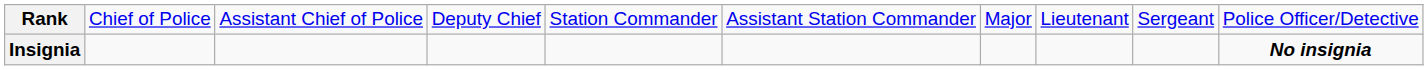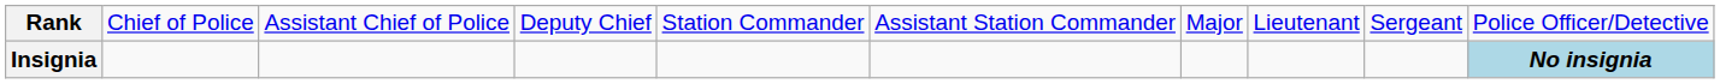Insignia | column 10: no background -> lightblue background
